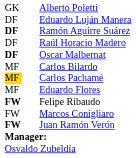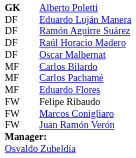Alberto Poletti | column 1: normal -> bold
Ramón Aguirre Suárez | column 1: bold -> normal
Oscar Malbernat | column 1: bold -> normal
Carlos Pachamé | column 1: gold background -> no background
Felipe Ribaudo | column 1: bold -> normal
Juan Ramón Verón | column 1: bold -> normal
